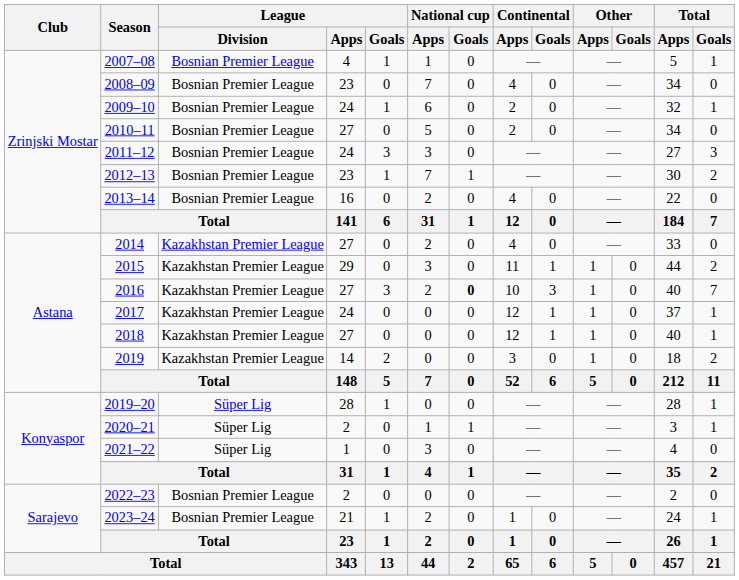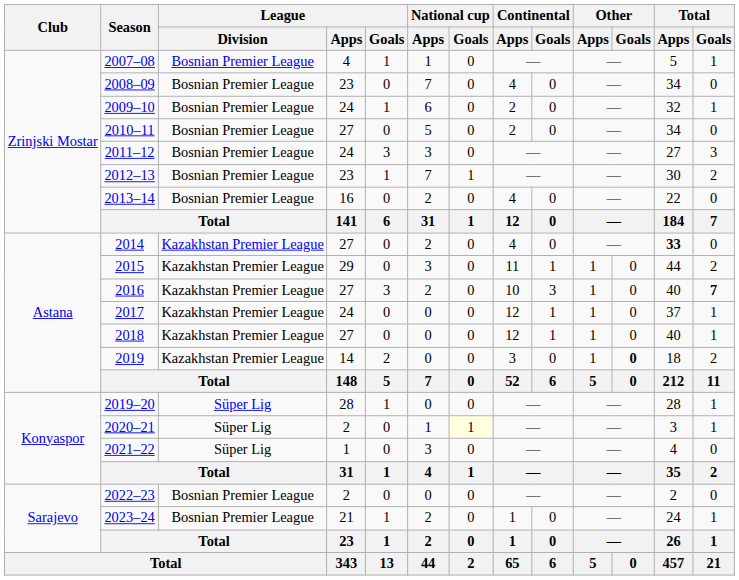2014 | Total / Apps: normal -> bold
2016 | National cup / Goals: bold -> normal
2016 | Total / Goals: normal -> bold
2019 | Other / Goals: normal -> bold
2020–21 | National cup / Goals: no background -> lightyellow background
